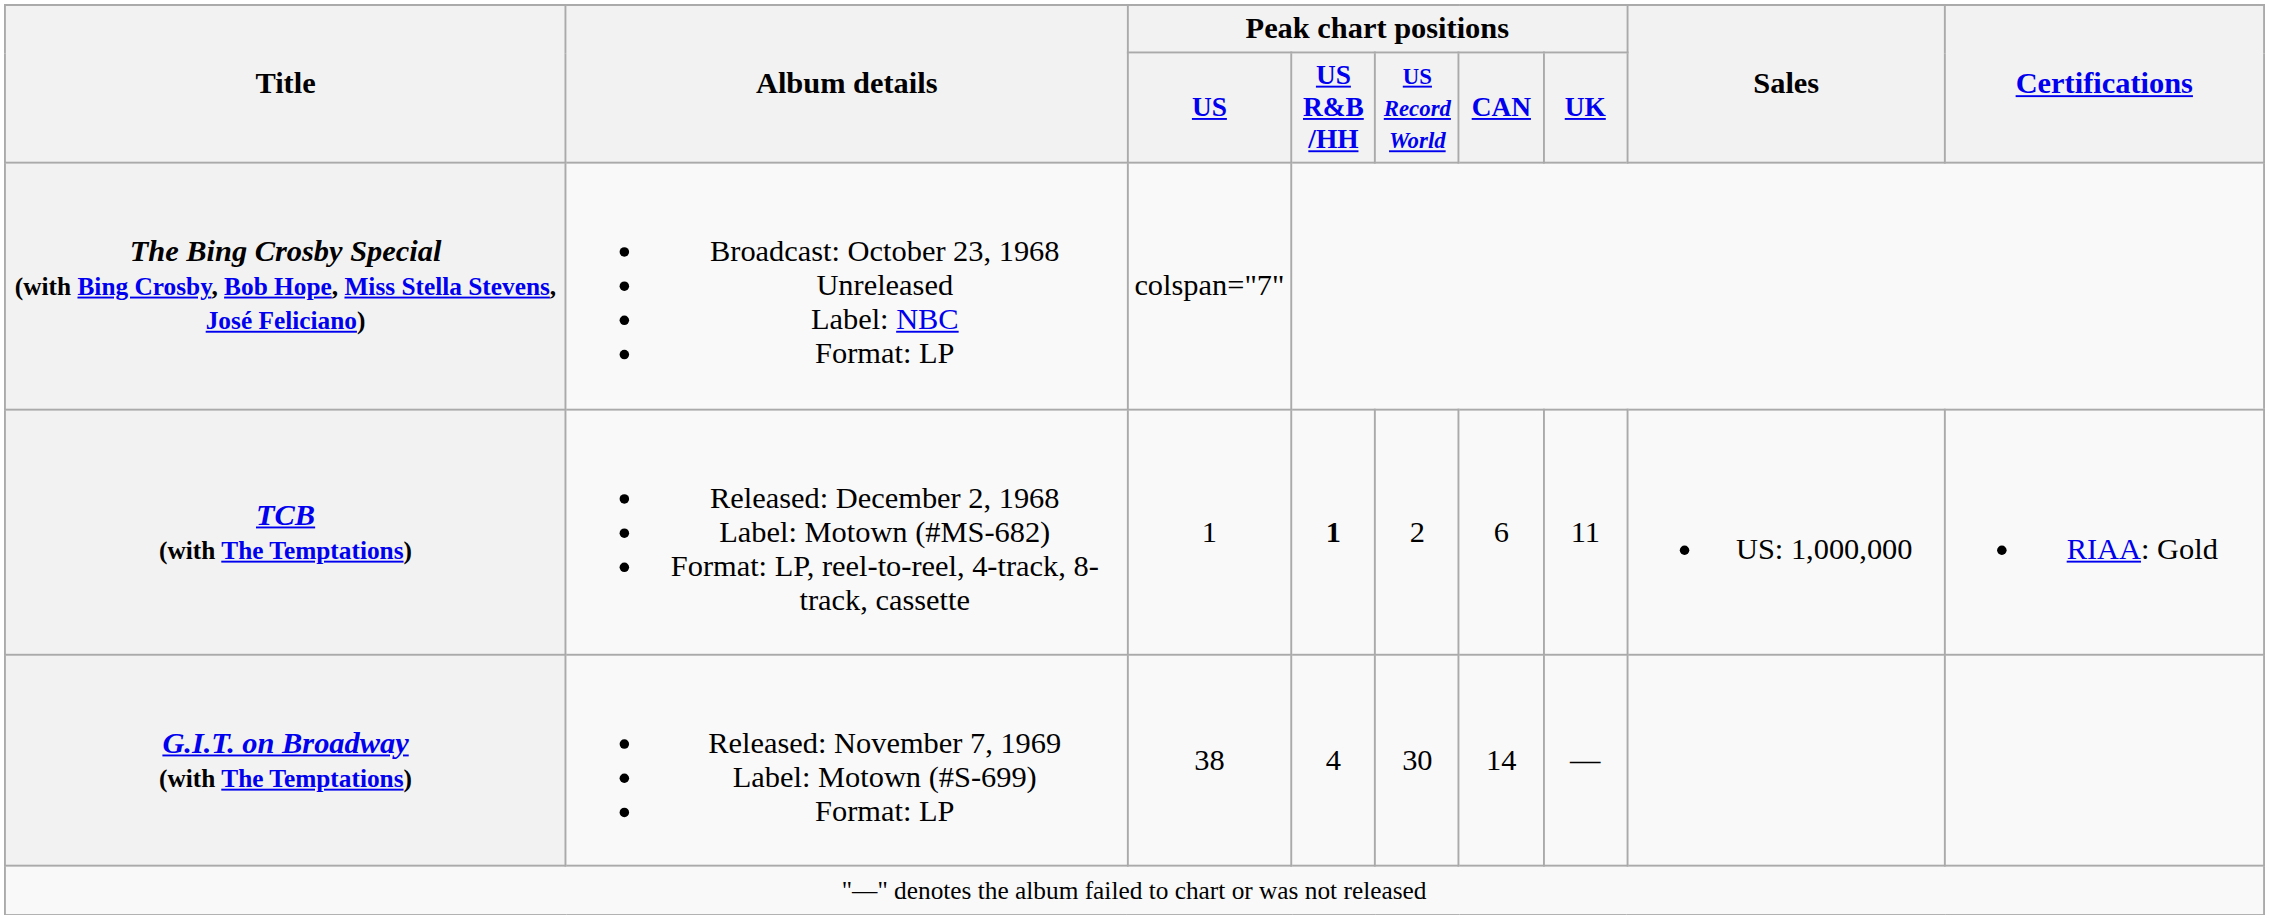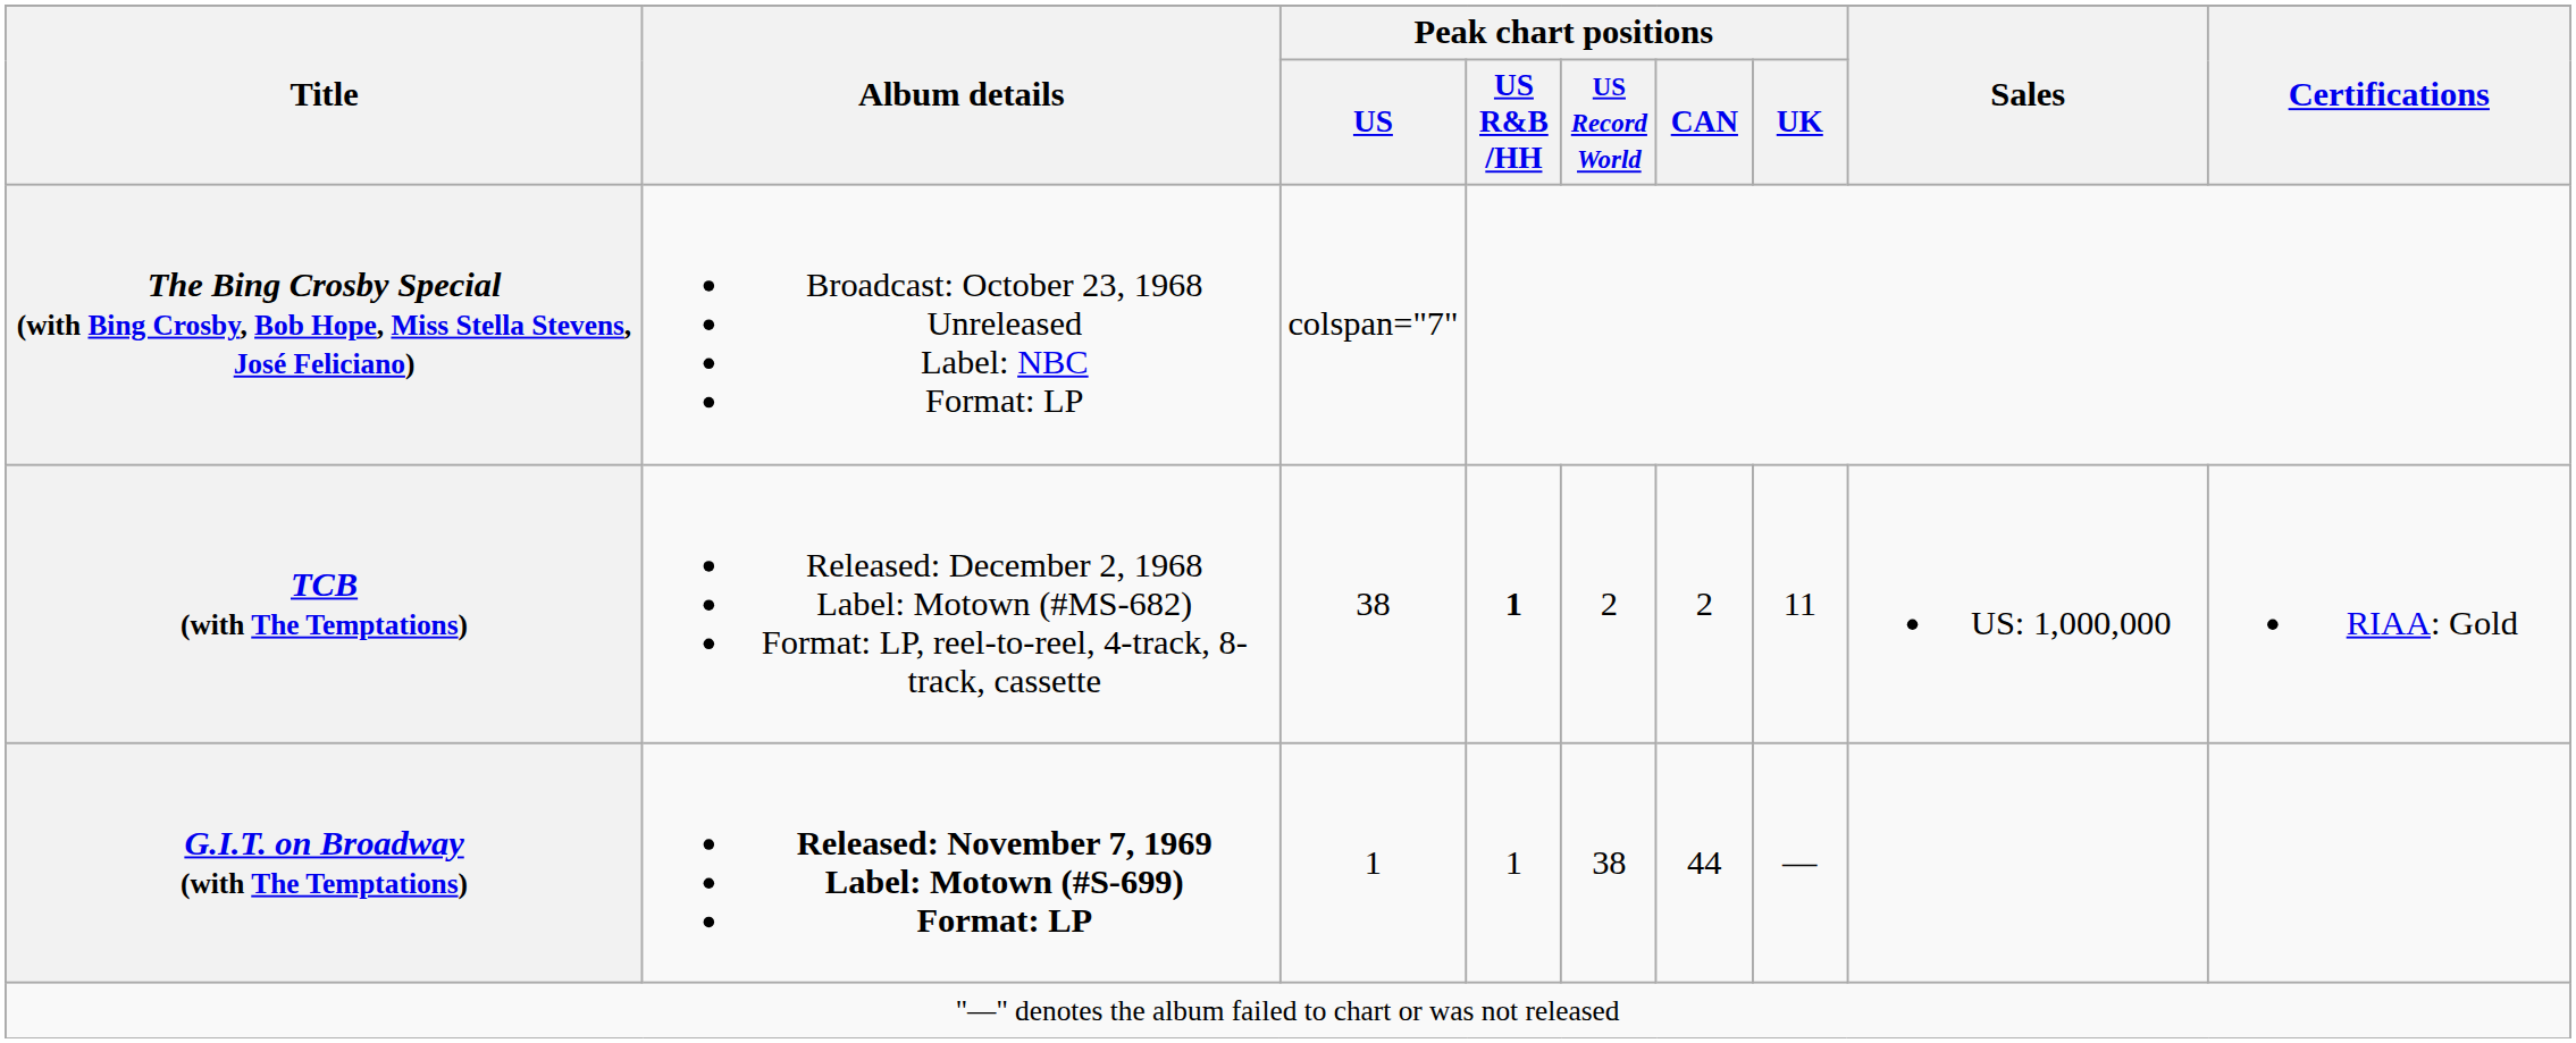TCB (with The Temptations) | Peak chart positions / US: 1 -> 38
TCB (with The Temptations) | Peak chart positions / CAN: 6 -> 2
G.I.T. on Broadway (with The Temptations) | Album details: normal -> bold
G.I.T. on Broadway (with The Temptations) | Peak chart positions / US: 38 -> 1
G.I.T. on Broadway (with The Temptations) | Peak chart positions / US R&B /HH: 4 -> 1
G.I.T. on Broadway (with The Temptations) | Peak chart positions / US Record World: 30 -> 38
G.I.T. on Broadway (with The Temptations) | Peak chart positions / CAN: 14 -> 44
